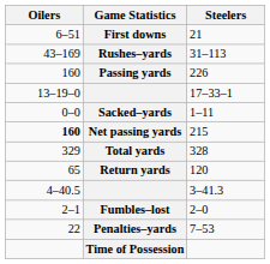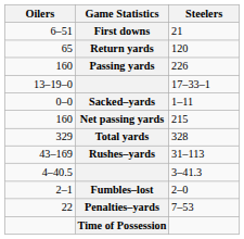rows swapped: Rushes–yards <-> Return yards
Net passing yards | Oilers: bold -> normal
